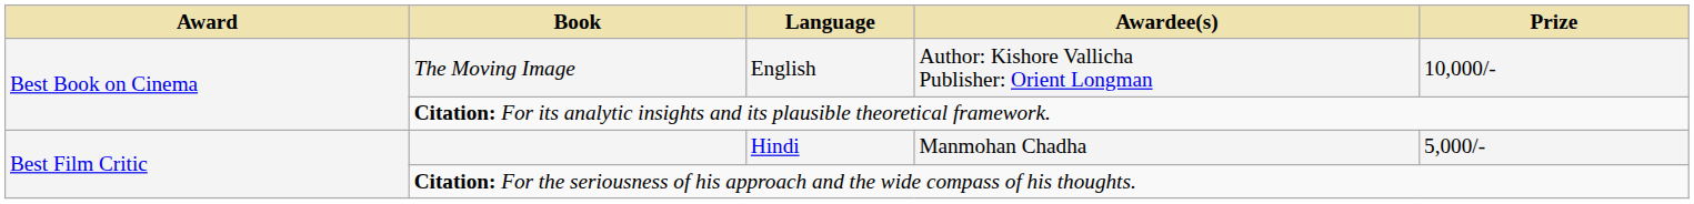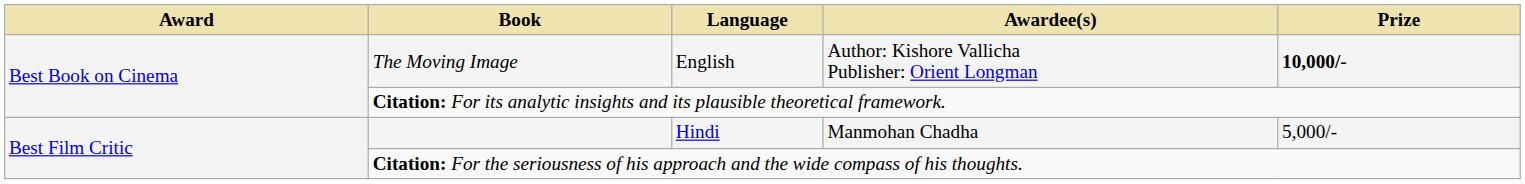The Moving Image | Prize: normal -> bold
